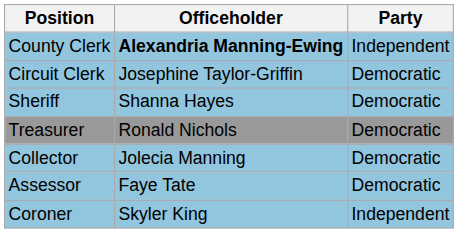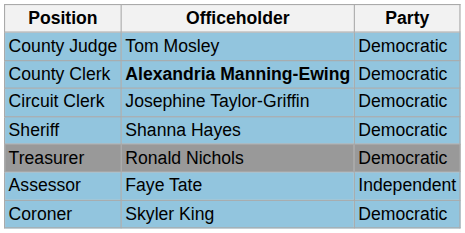+ row: County Judge | Tom Mosley | Democratic
County Clerk | Party: Independent -> Democratic
- row: Collector | Jolecia Manning | Democratic
Assessor | Party: Democratic -> Independent
Coroner | Party: Independent -> Democratic
